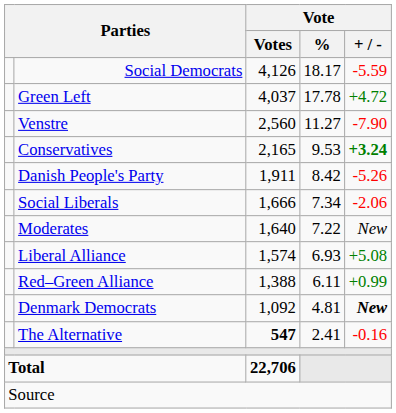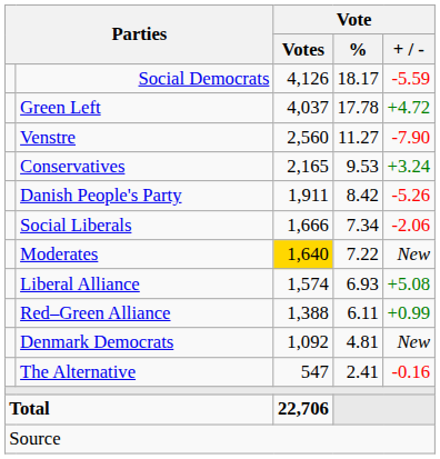Conservatives | Vote / + / -: bold -> normal
Moderates | Vote / Votes: no background -> gold background
Denmark Democrats | Vote / + / -: bold -> normal
The Alternative | Vote / Votes: bold -> normal
